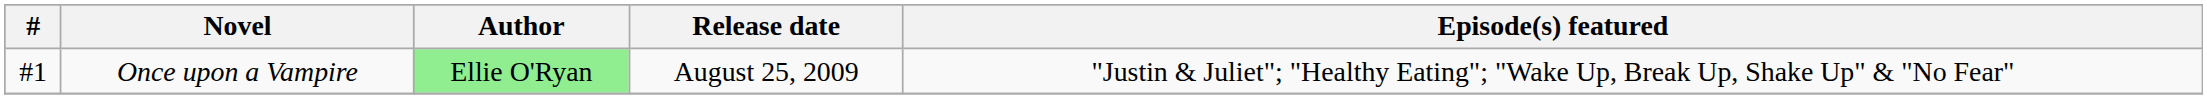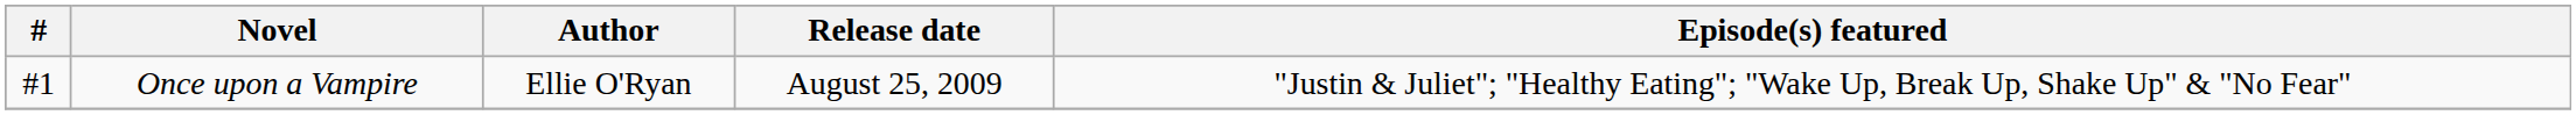Once upon a Vampire | Author: lightgreen background -> no background
